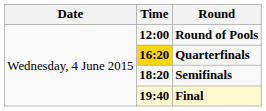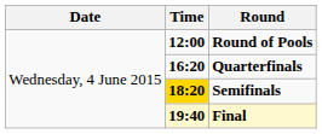Quarterfinals | Time: gold background -> no background
Semifinals | Time: no background -> gold background
